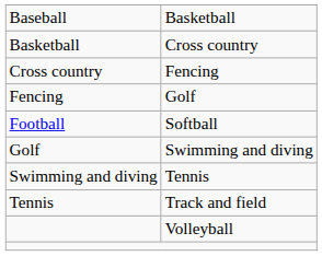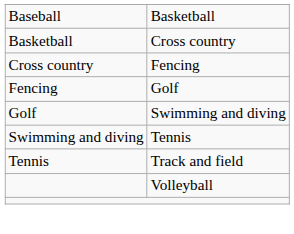- row: Football | Softball
